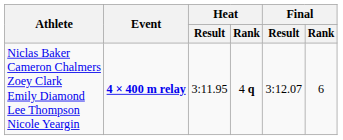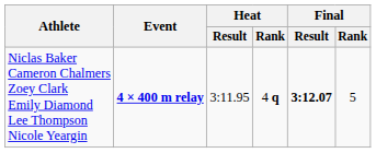row 3 | Final / Result: normal -> bold
row 3 | Final / Rank: 6 -> 5
